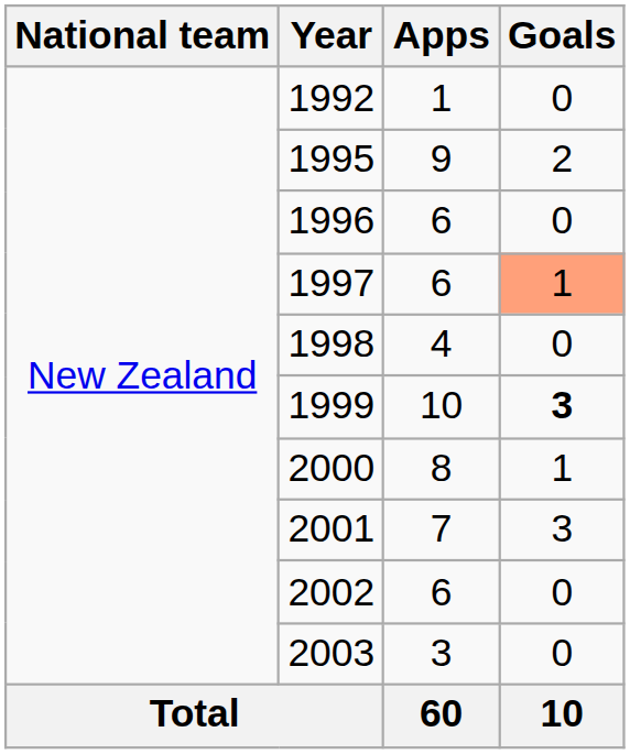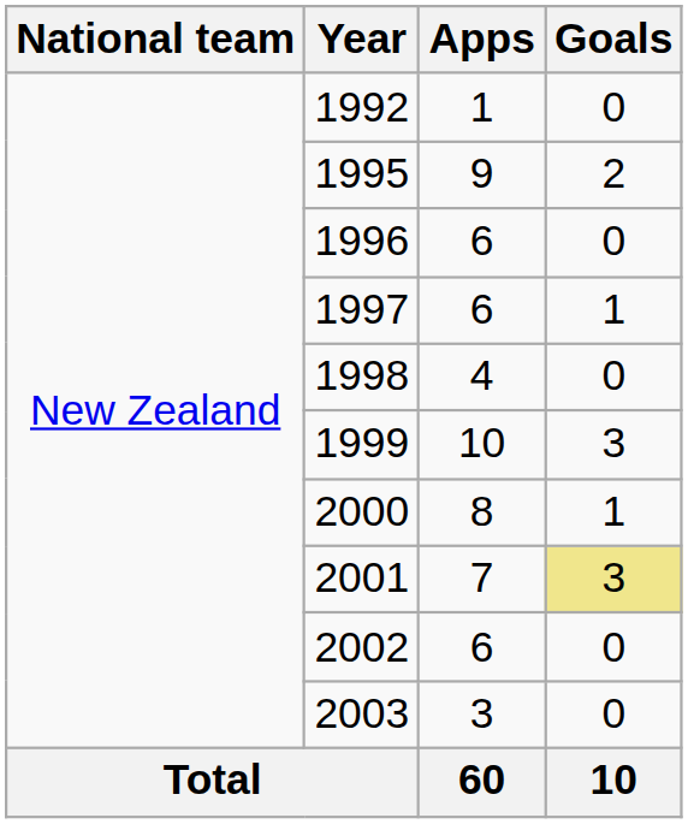1997 | Goals: lightsalmon background -> no background
1999 | Goals: bold -> normal
2001 | Goals: no background -> khaki background
